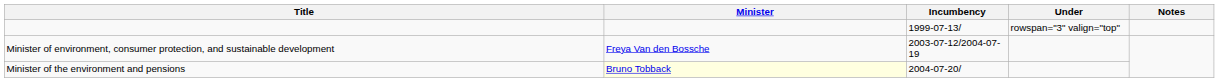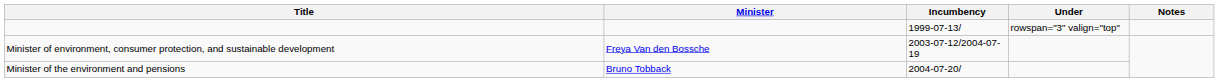Minister of the environment and pensions | Minister: lightyellow background -> no background
